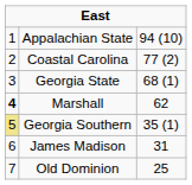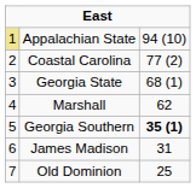Appalachian State | column 1: no background -> khaki background
Marshall | column 1: bold -> normal
Georgia Southern | column 1: khaki background -> no background
Georgia Southern | column 3: normal -> bold
